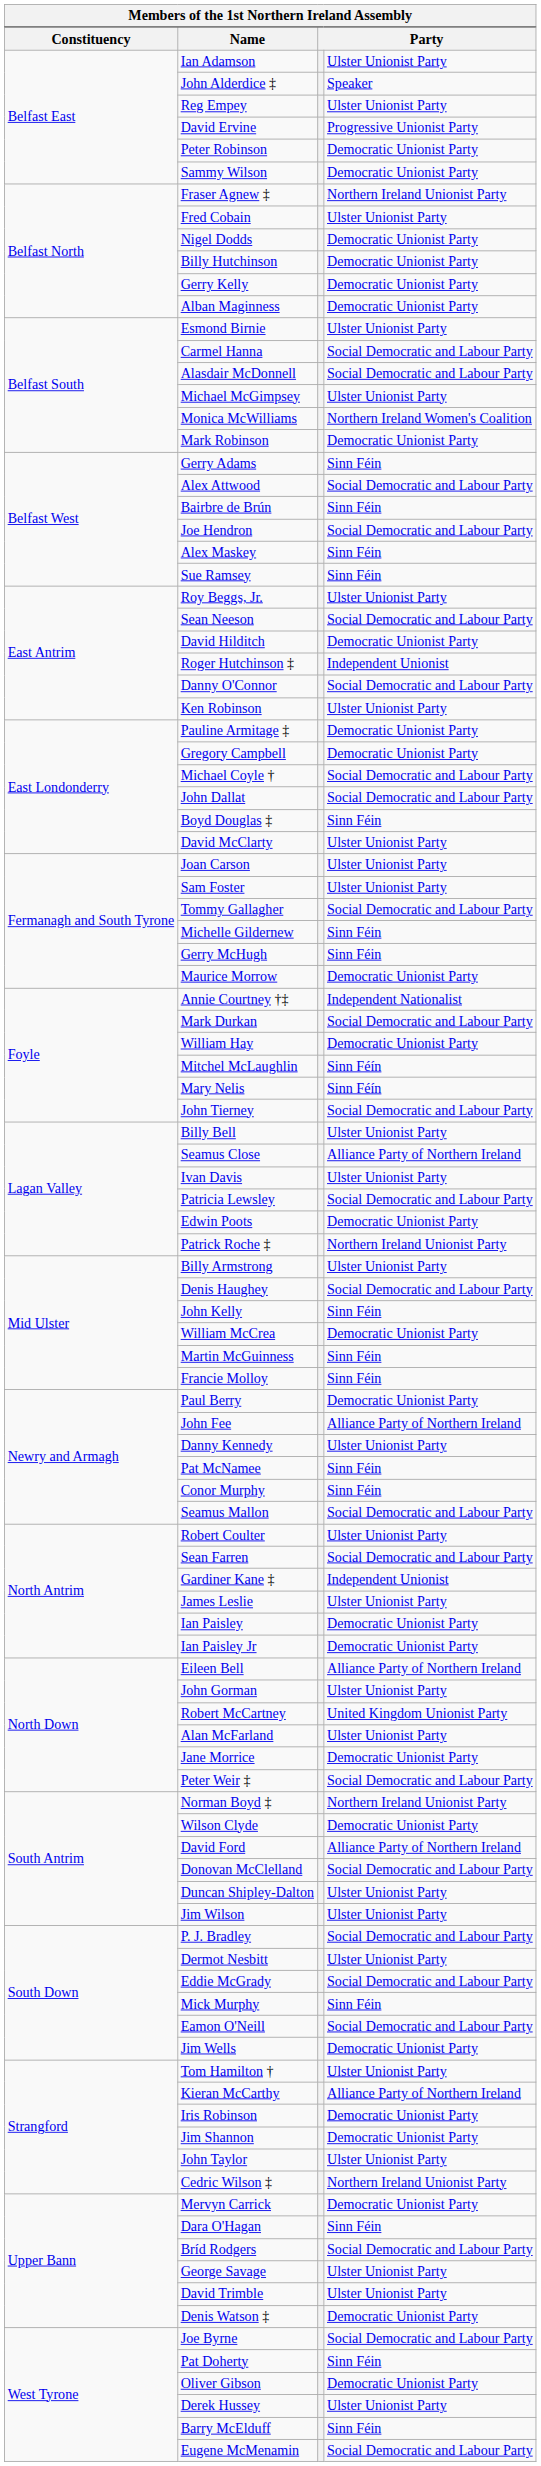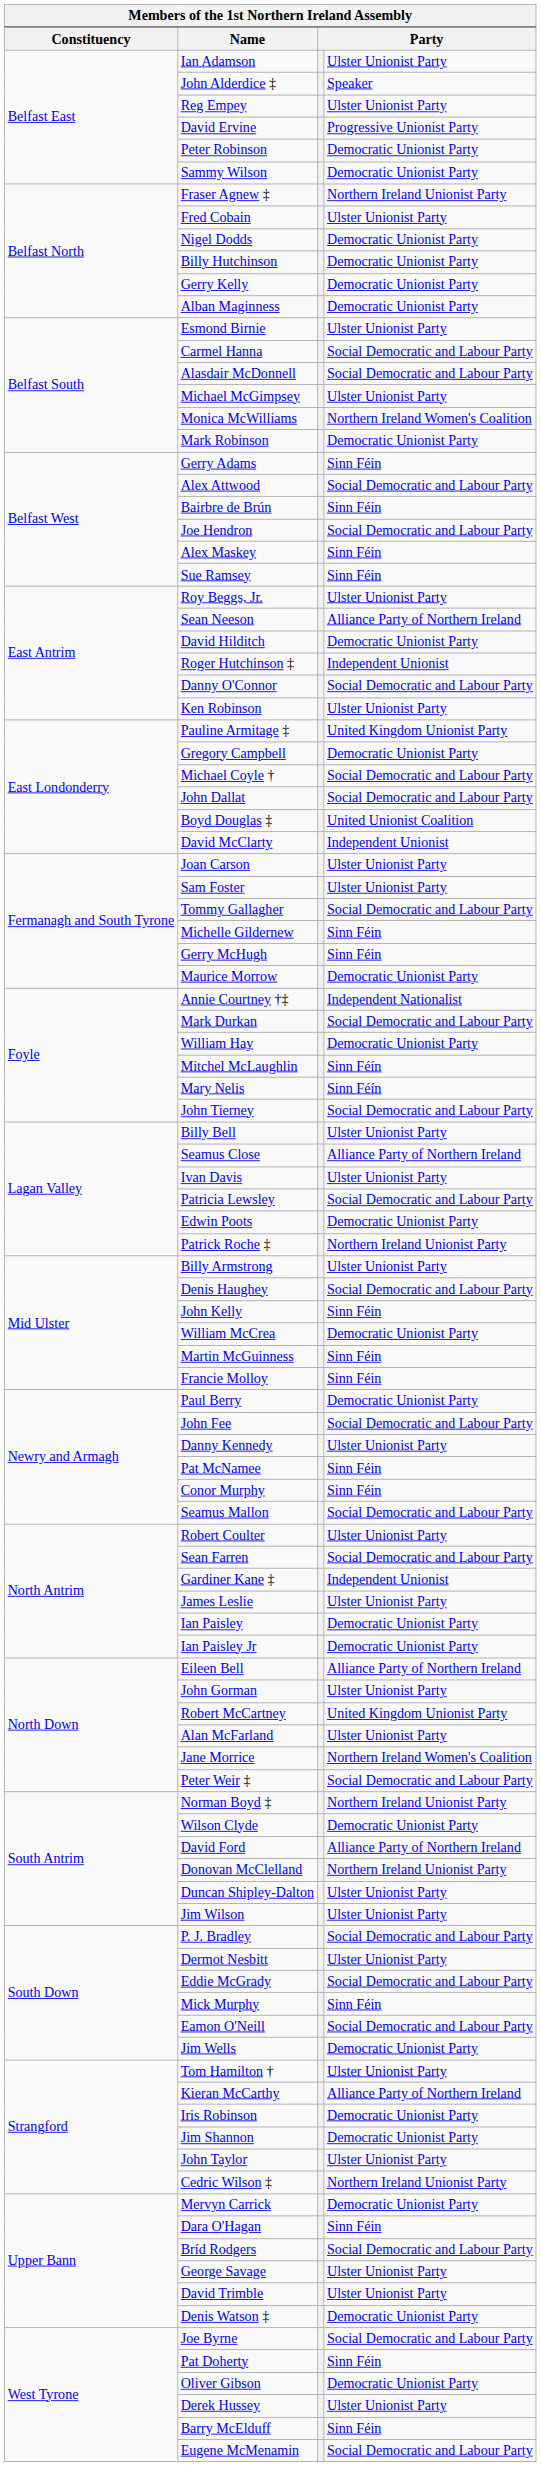Sean Neeson | column 4: Social Democratic and Labour Party -> Alliance Party of Northern Ireland
Pauline Armitage ‡ | column 4: Democratic Unionist Party -> United Kingdom Unionist Party
Boyd Douglas ‡ | column 4: Sinn Féin -> United Unionist Coalition
David McClarty | column 4: Ulster Unionist Party -> Independent Unionist
John Fee | column 4: Alliance Party of Northern Ireland -> Social Democratic and Labour Party
Jane Morrice | column 4: Democratic Unionist Party -> Northern Ireland Women's Coalition
Donovan McClelland | column 4: Social Democratic and Labour Party -> Northern Ireland Unionist Party
